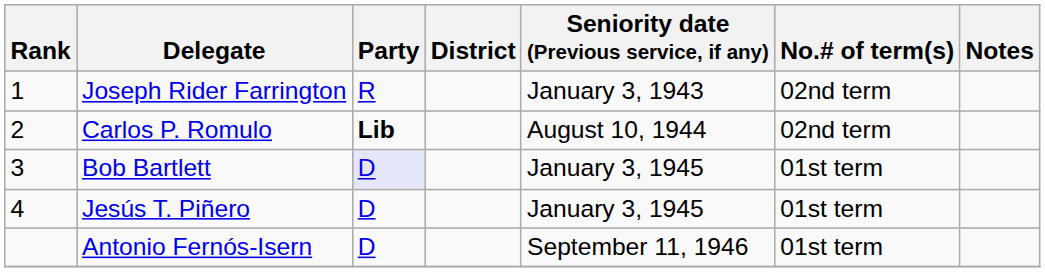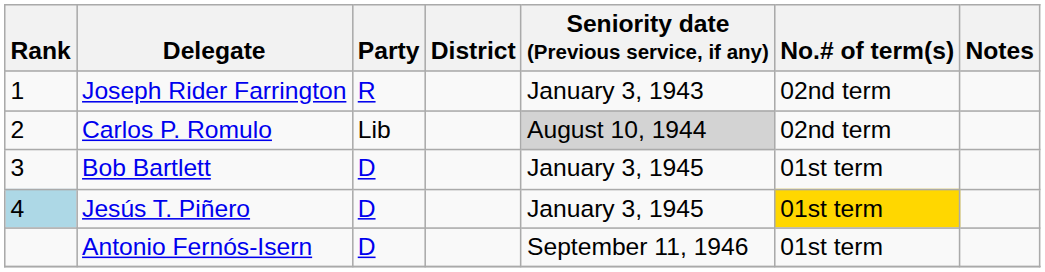Carlos P. Romulo | Party: bold -> normal
Carlos P. Romulo | Seniority date (Previous service, if any): no background -> lightgrey background
Bob Bartlett | Party: lavender background -> no background
Jesús T. Piñero | Rank: no background -> lightblue background
Jesús T. Piñero | No.# of term(s): no background -> gold background
